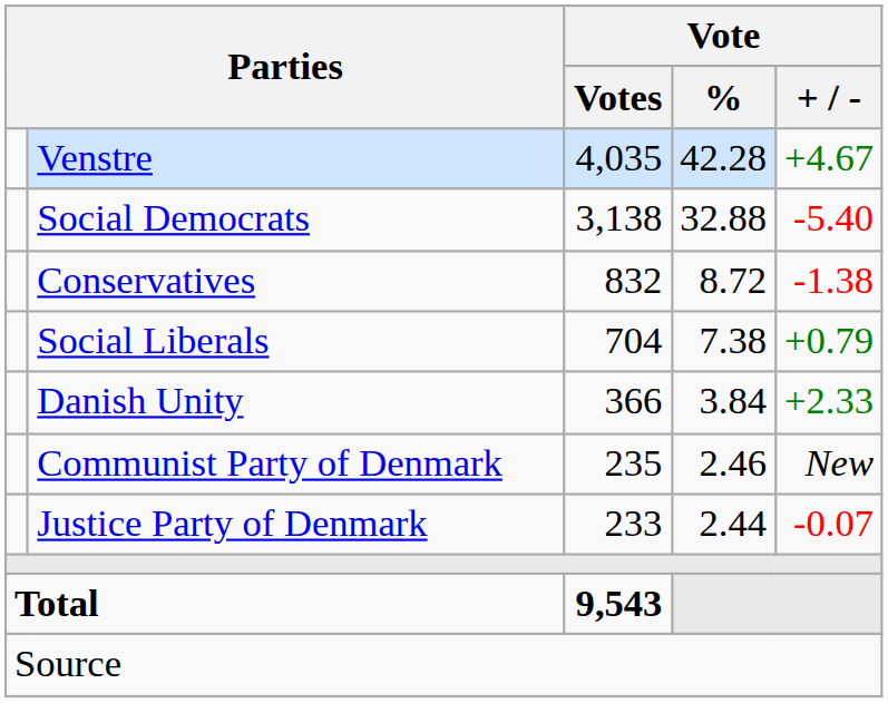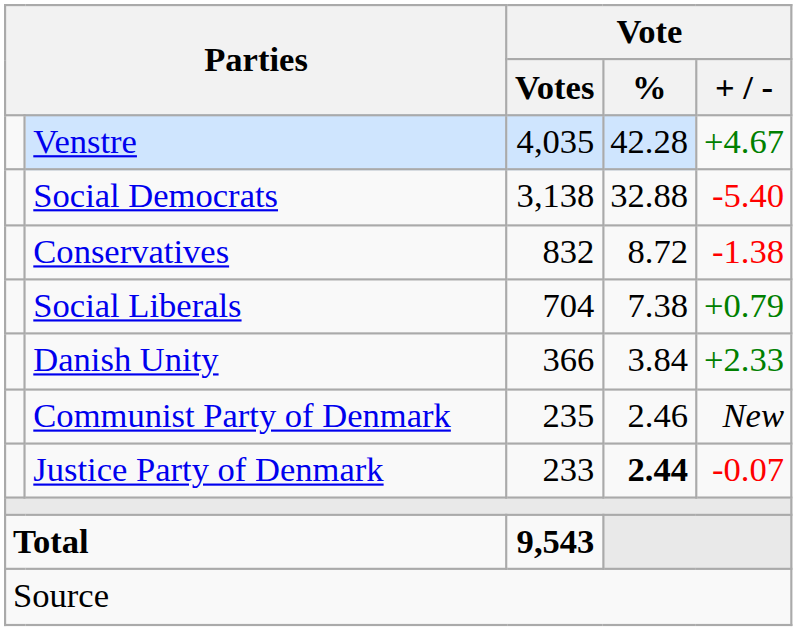Justice Party of Denmark | Vote / %: normal -> bold
